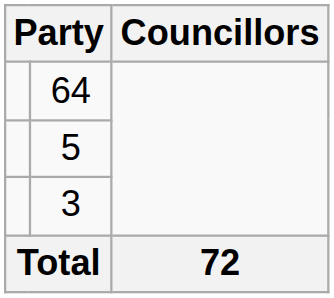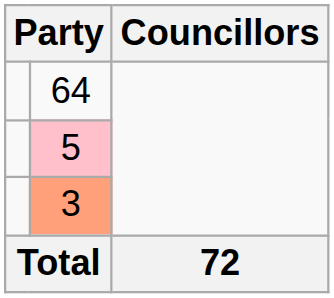5 | column 2: no background -> pink background
3 | column 2: no background -> lightsalmon background
